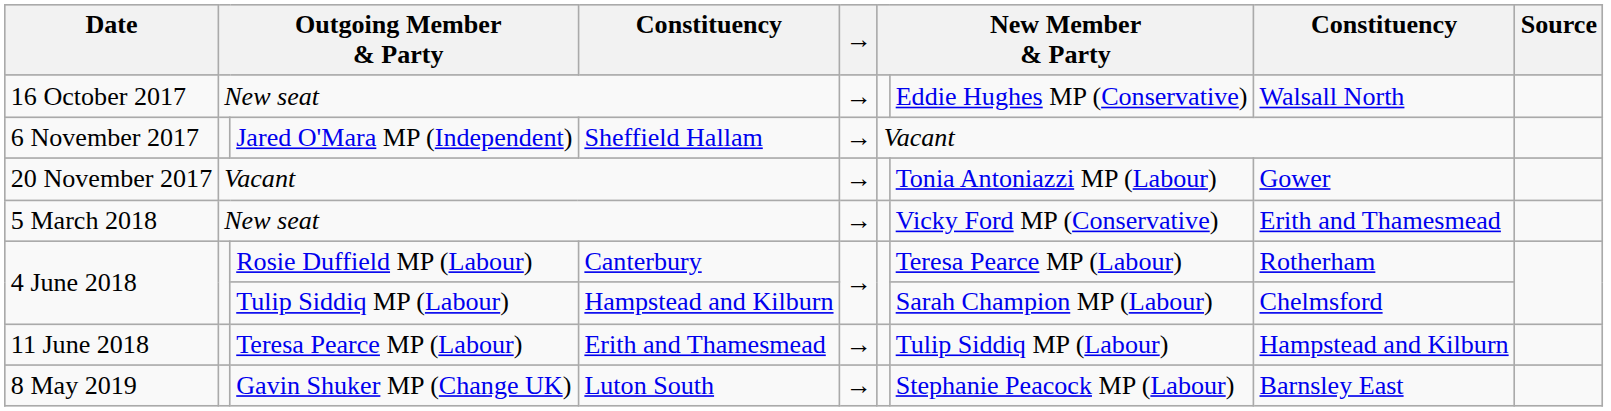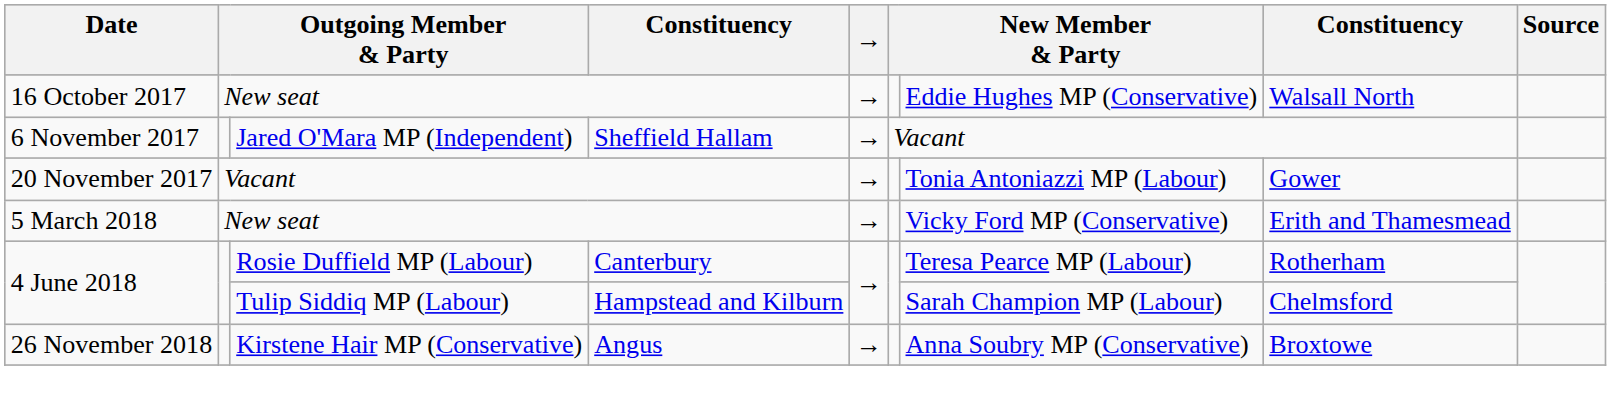- row: 11 June 2018 | Teresa Pearce MP (Labour) | Erith and Thamesmead | → | Tulip Siddiq MP (Labour) | Hampstead and Kilburn
+ row: 26 November 2018 | Kirstene Hair MP (Conservative) | Angus | → | Anna Soubry MP (Conservative) | Broxtowe
- row: 8 May 2019 | Gavin Shuker MP (Change UK) | Luton South | → | Stephanie Peacock MP (Labour) | Barnsley East
